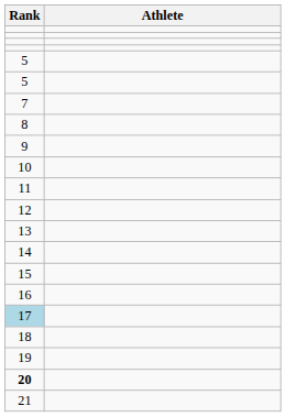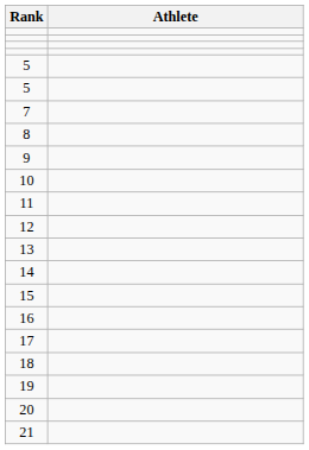row 18 | Rank: lightblue background -> no background
row 21 | Rank: bold -> normal
